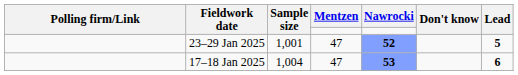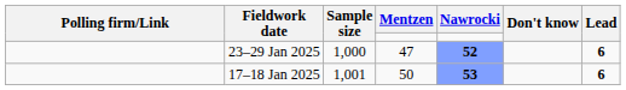23–29 Jan 2025 | Sample size: 1,001 -> 1,000
23–29 Jan 2025 | Lead: 5 -> 6
17–18 Jan 2025 | Sample size: 1,004 -> 1,001
17–18 Jan 2025 | Mentzen: 47 -> 50
